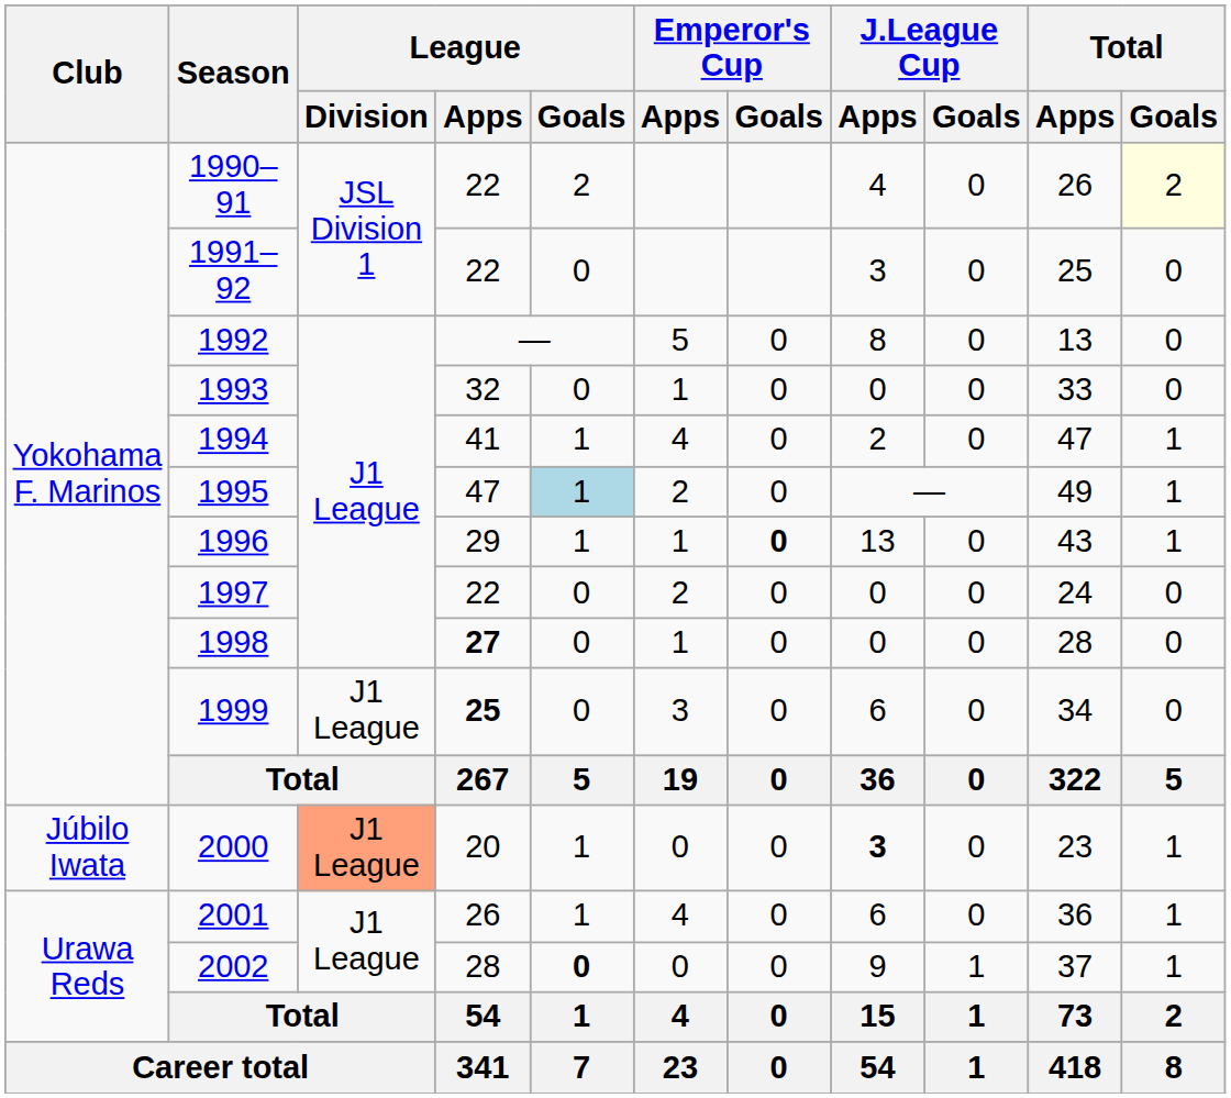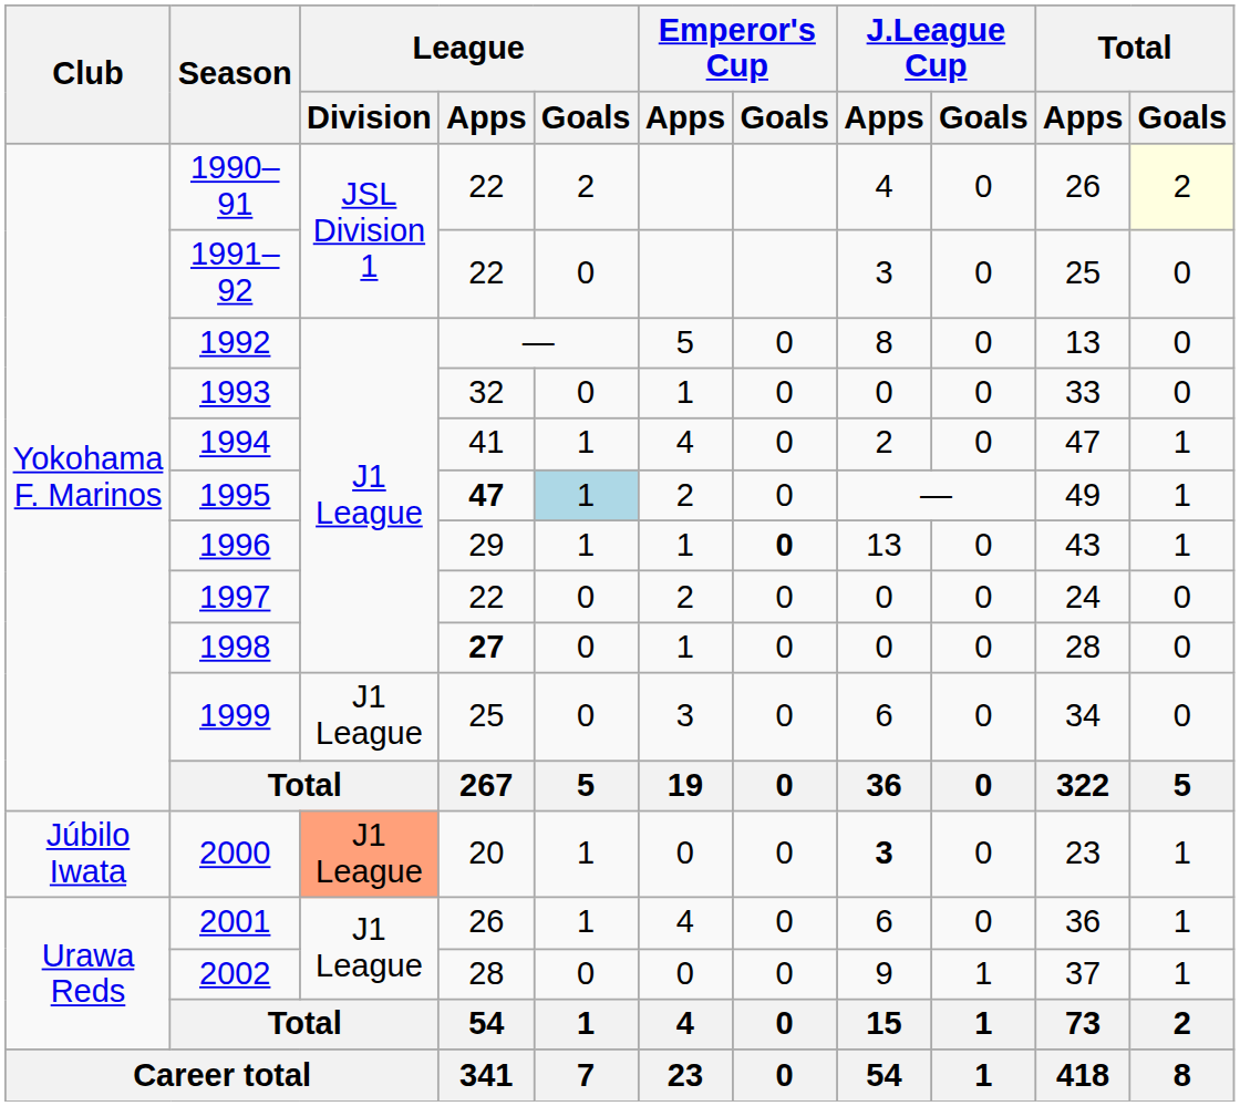1995 | League / Apps: normal -> bold
1999 | League / Apps: bold -> normal
2002 | League / Goals: bold -> normal
